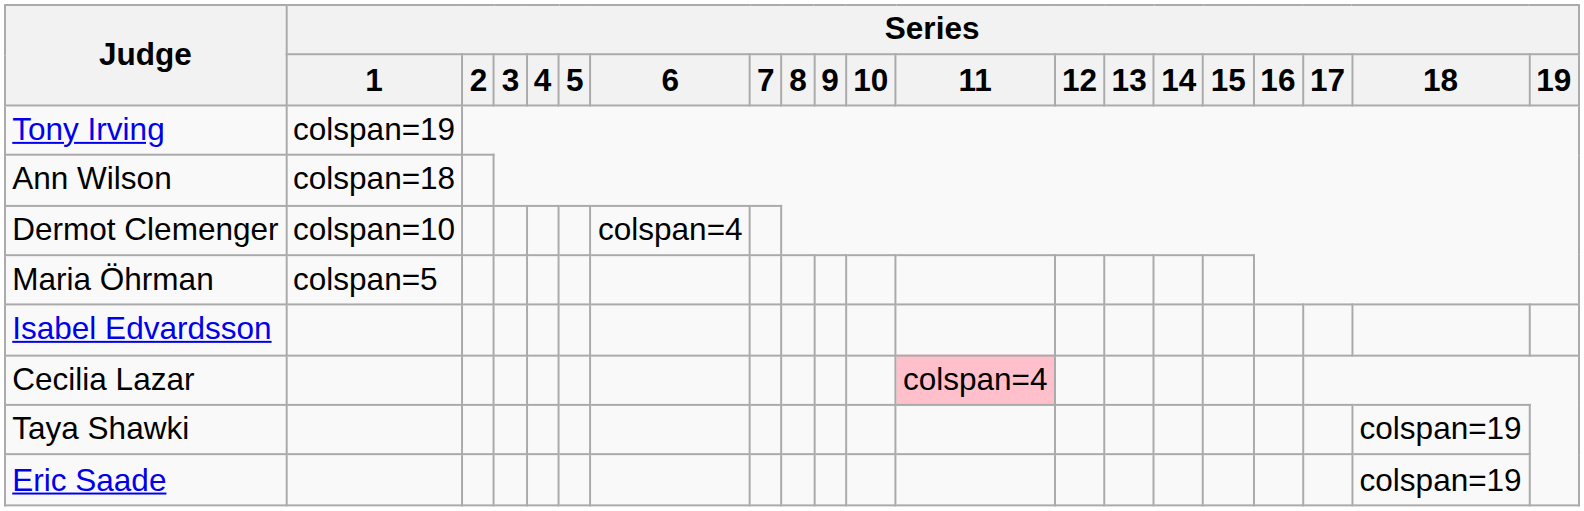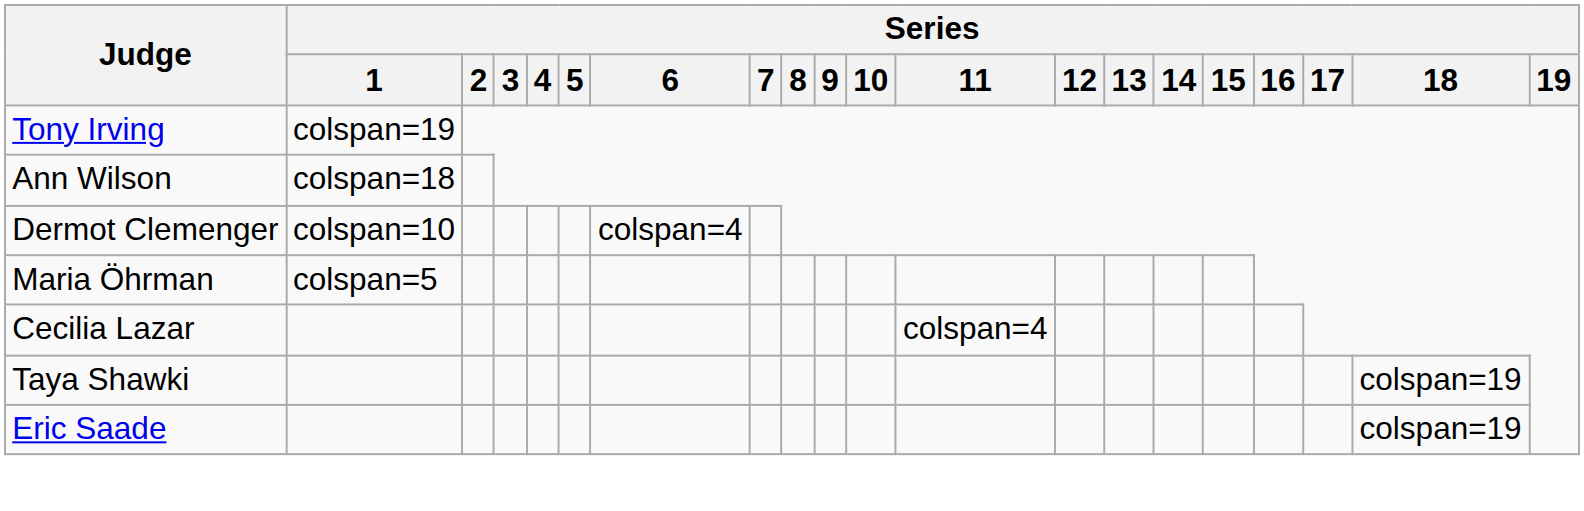- row: Isabel Edvardsson
Cecilia Lazar | Series / 11: pink background -> no background
